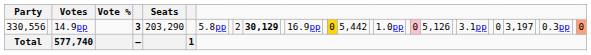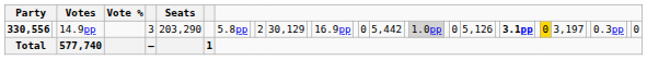14.9pp | column 1: normal -> bold
14.9pp | column 5: bold -> normal
14.9pp | column 11: bold -> normal
14.9pp | column 15: gold background -> no background
14.9pp | column 18: no background -> lightgrey background
14.9pp | column 20: pink background -> no background
14.9pp | column 23: normal -> bold
14.9pp | column 25: no background -> gold background
14.9pp | column 30: lightsalmon background -> no background
